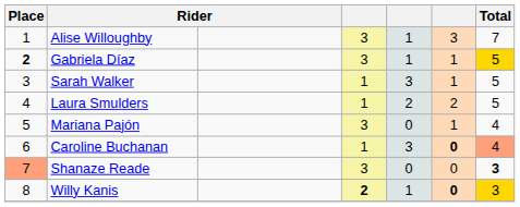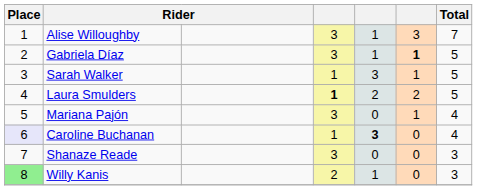Gabriela Díaz | Place: bold -> normal
Gabriela Díaz | column 6: normal -> bold
Gabriela Díaz | Total: gold background -> no background
Laura Smulders | column 4: normal -> bold
Caroline Buchanan | Place: no background -> lavender background
Caroline Buchanan | column 5: normal -> bold
Caroline Buchanan | column 6: bold -> normal
Caroline Buchanan | Total: lightsalmon background -> no background
Shanaze Reade | Place: lightsalmon background -> no background
Shanaze Reade | Total: bold -> normal
Willy Kanis | Place: no background -> lightgreen background
Willy Kanis | column 4: bold -> normal
Willy Kanis | column 6: bold -> normal
Willy Kanis | Total: gold background -> no background
